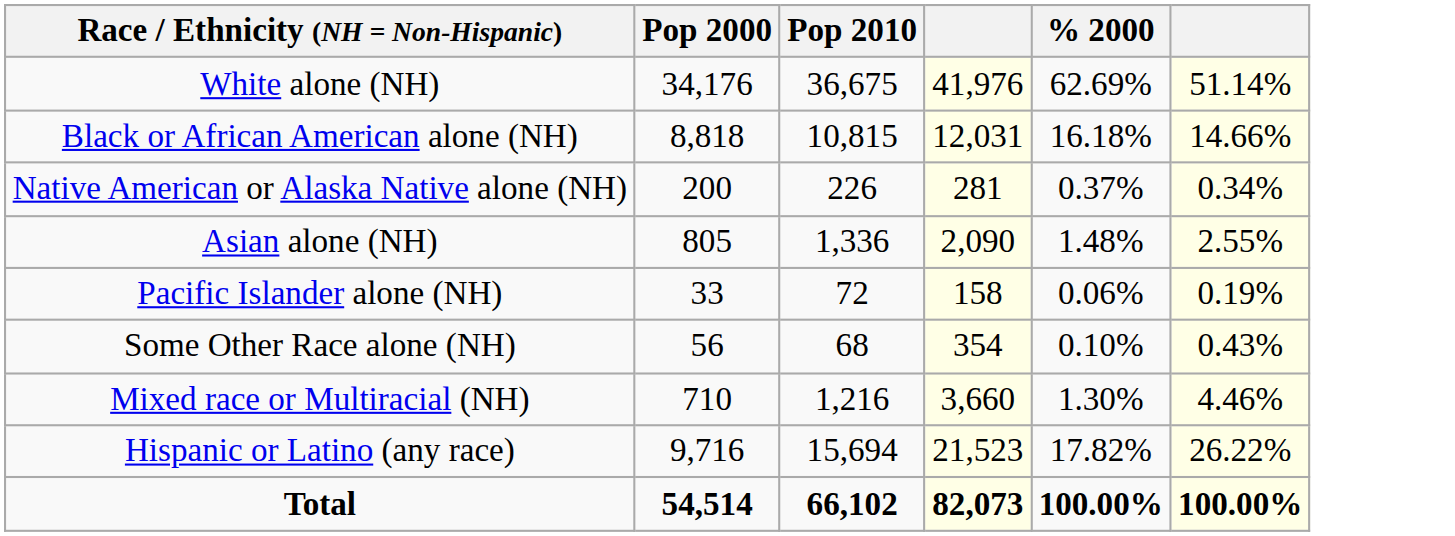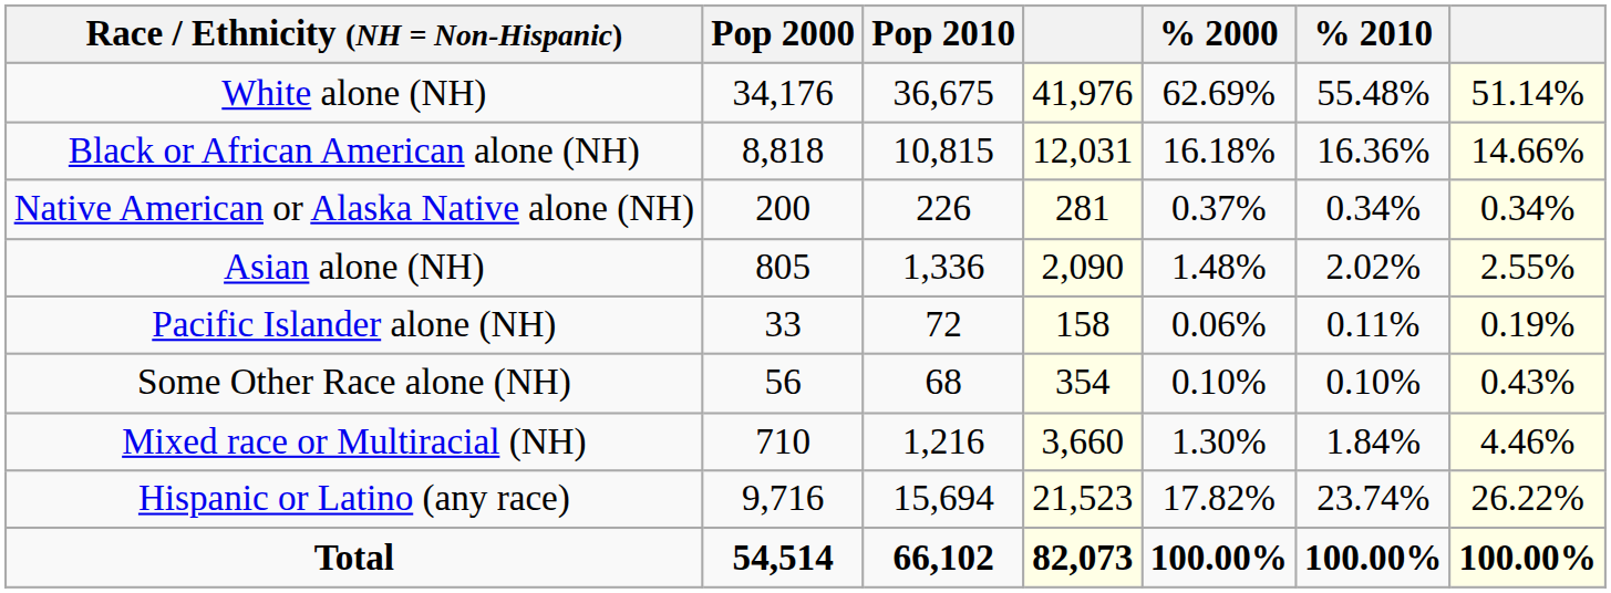+ column: % 2010 | 55.48% | 16.36% | 0.34% | 2.02% | 0.11% | 0.10% | 1.84% | 23.74% | 100.00%
